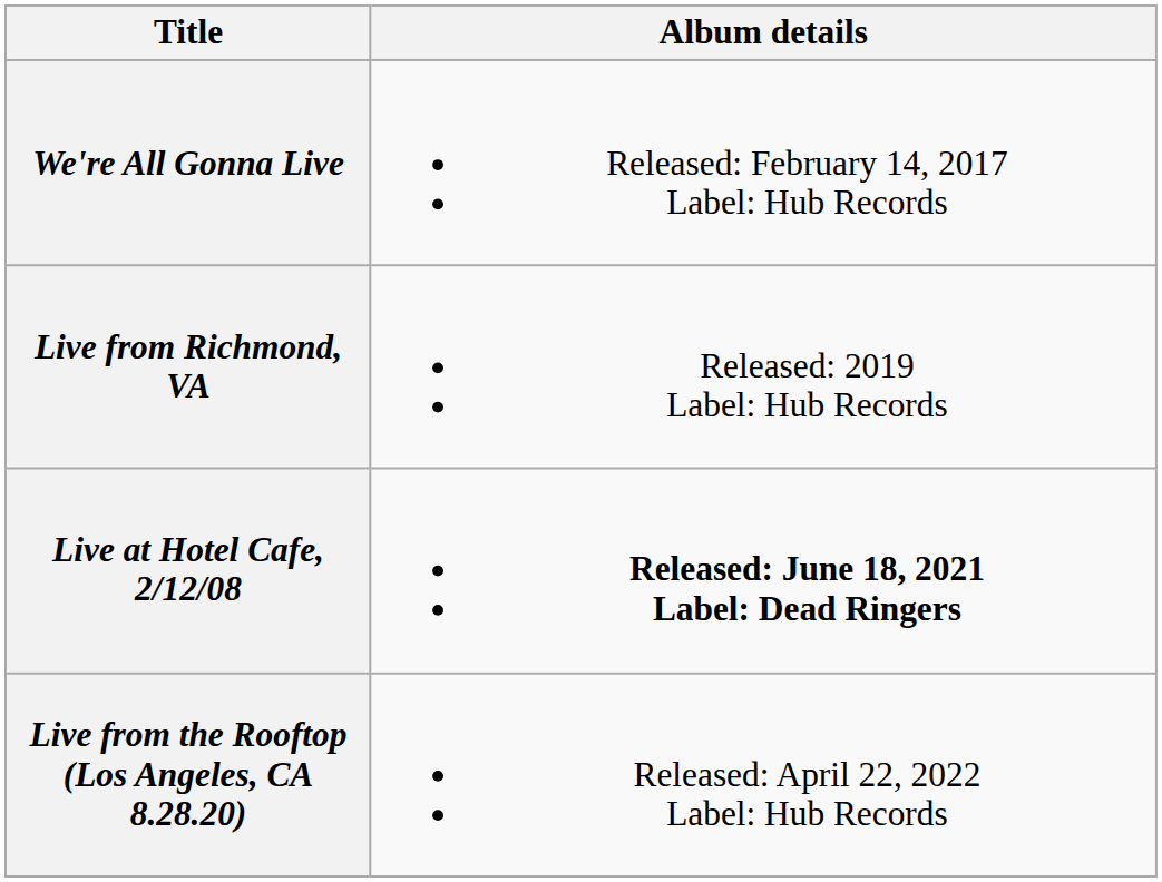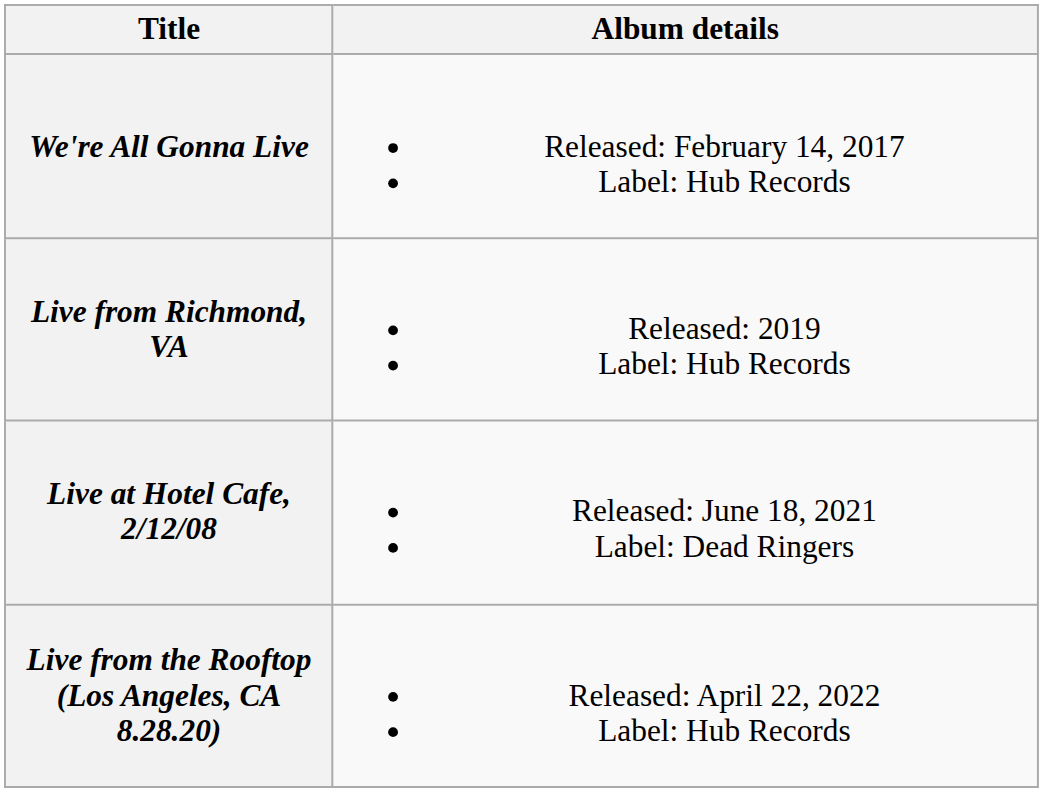Live at Hotel Cafe, 2/12/08 | Album details: bold -> normal
